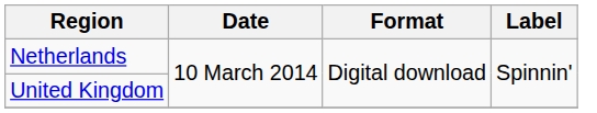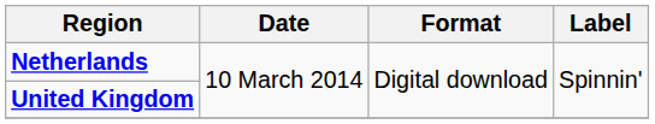Netherlands | Region: normal -> bold
United Kingdom | Region: normal -> bold
